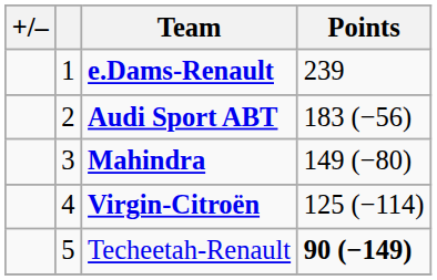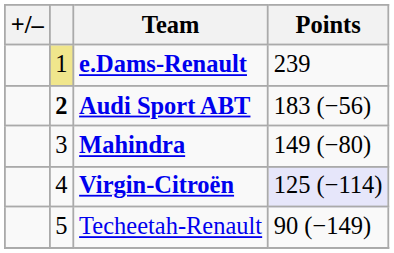e.Dams-Renault | column 2: no background -> khaki background
Audi Sport ABT | column 2: normal -> bold
Virgin-Citroën | Points: no background -> lavender background
Techeetah-Renault | Points: bold -> normal
